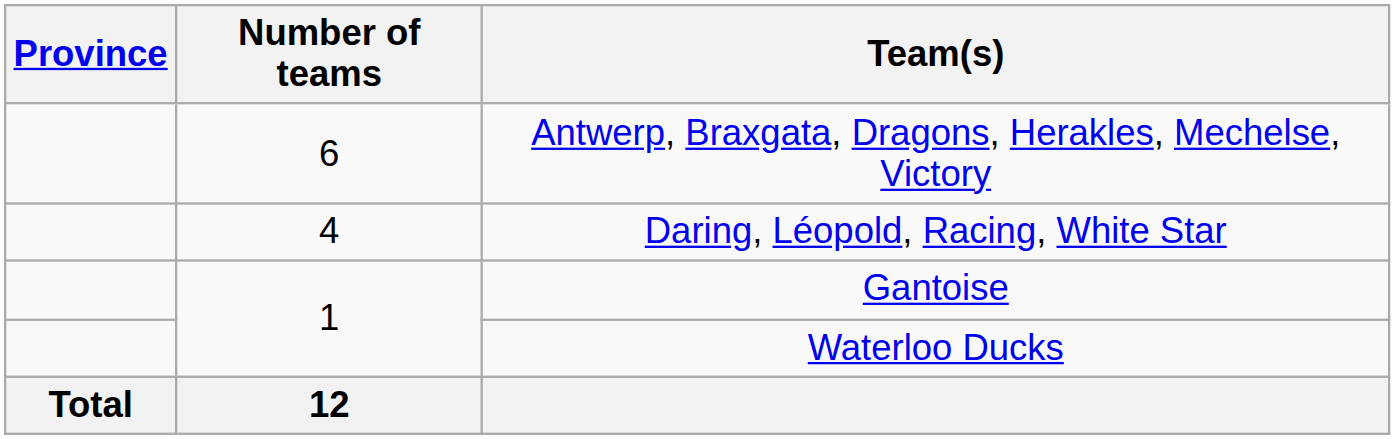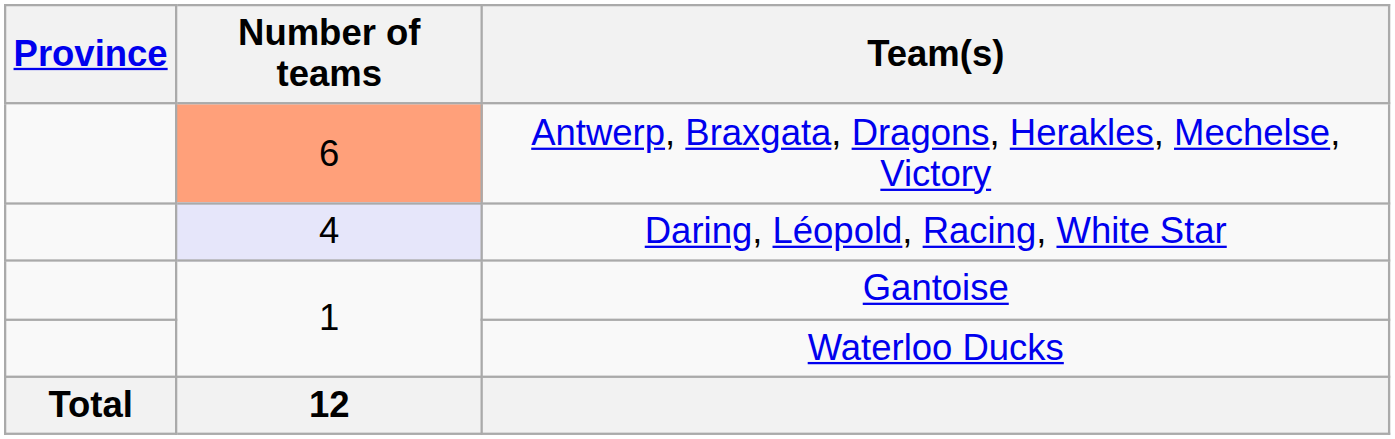Antwerp, Braxgata, Dragons, Herakles, Mechelse, Victory | Number of teams: no background -> lightsalmon background
Daring, Léopold, Racing, White Star | Number of teams: no background -> lavender background
